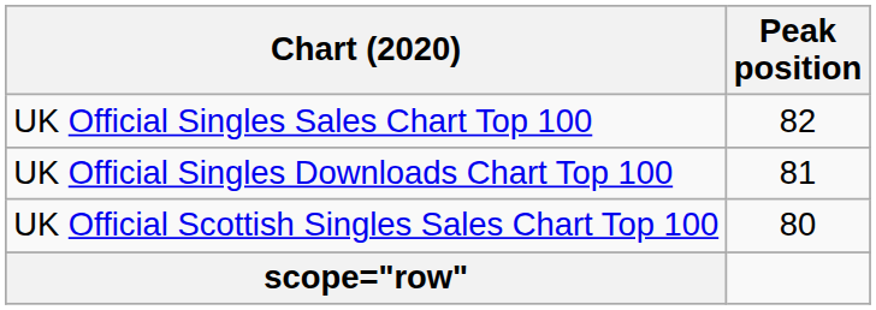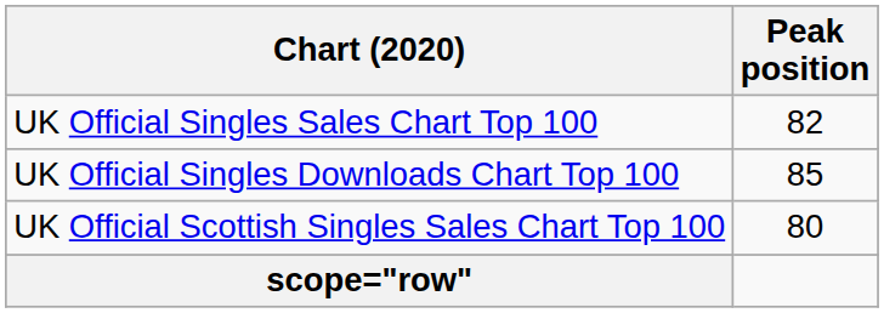UK Official Singles Downloads Chart Top 100 | Peak position: 81 -> 85
